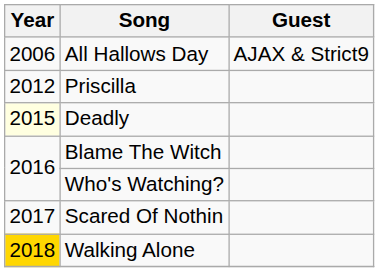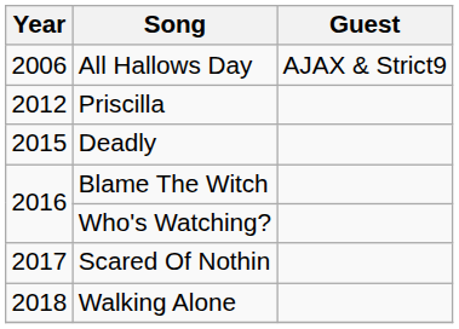Deadly | Year: lightyellow background -> no background
Walking Alone | Year: gold background -> no background
